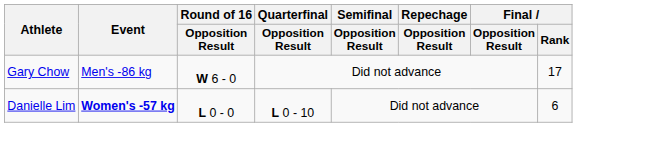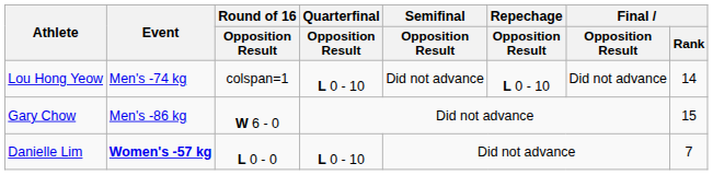+ row: Lou Hong Yeow | Men's -74 kg | colspan=1 | L 0 - 10 | Did not advance | L 0 - 10 | Did not advance | 14
Gary Chow | Final / Rank: 17 -> 15
Danielle Lim | Final / Rank: 6 -> 7
